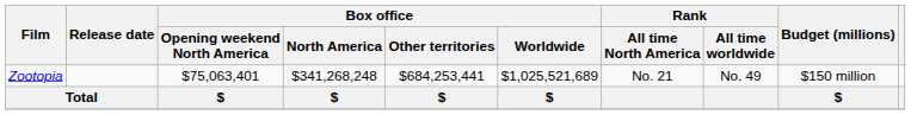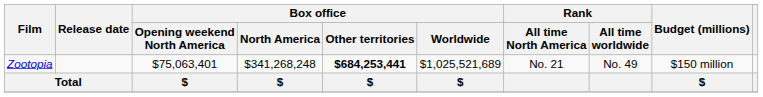Zootopia | Box office / Other territories: normal -> bold
